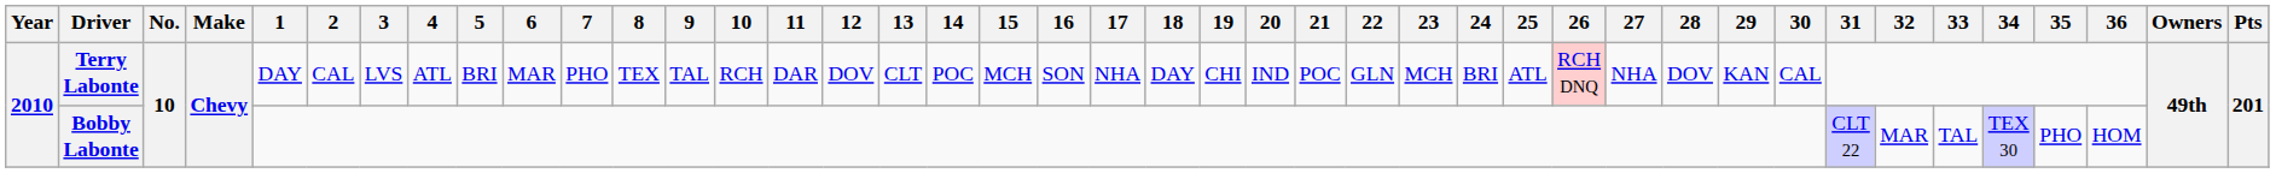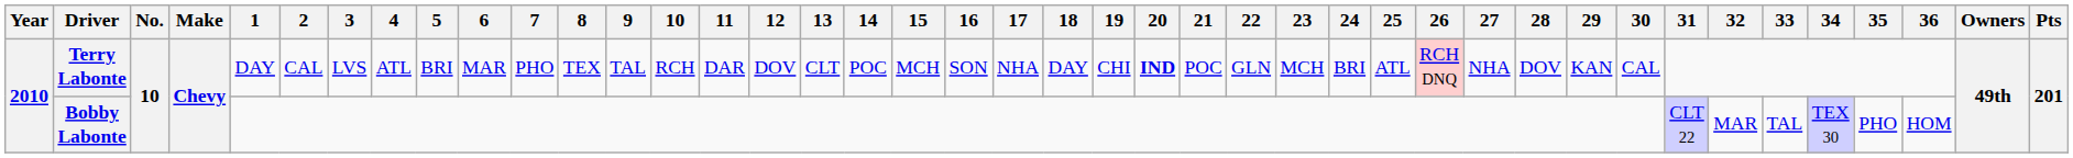Terry Labonte | 20: normal -> bold
